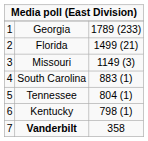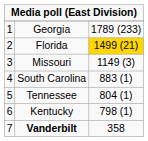Florida | column 3: no background -> gold background
